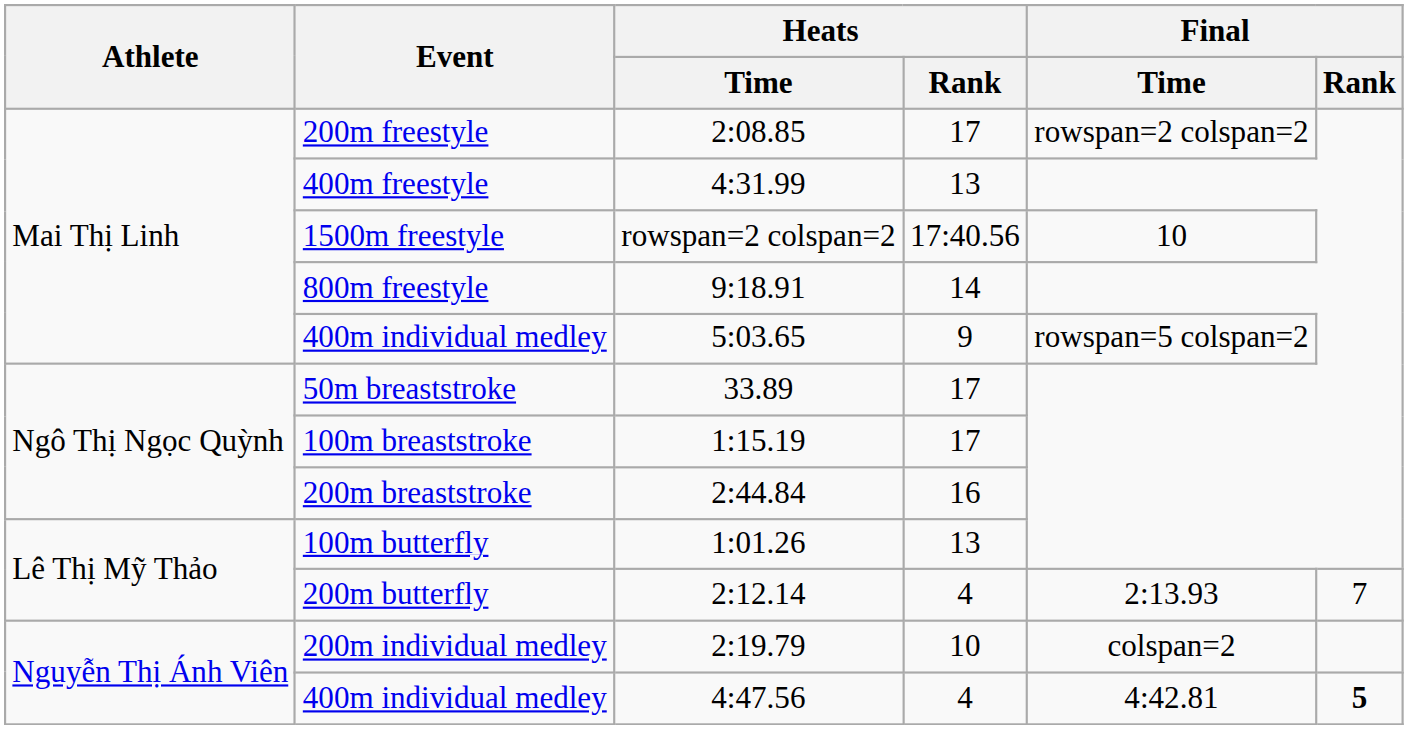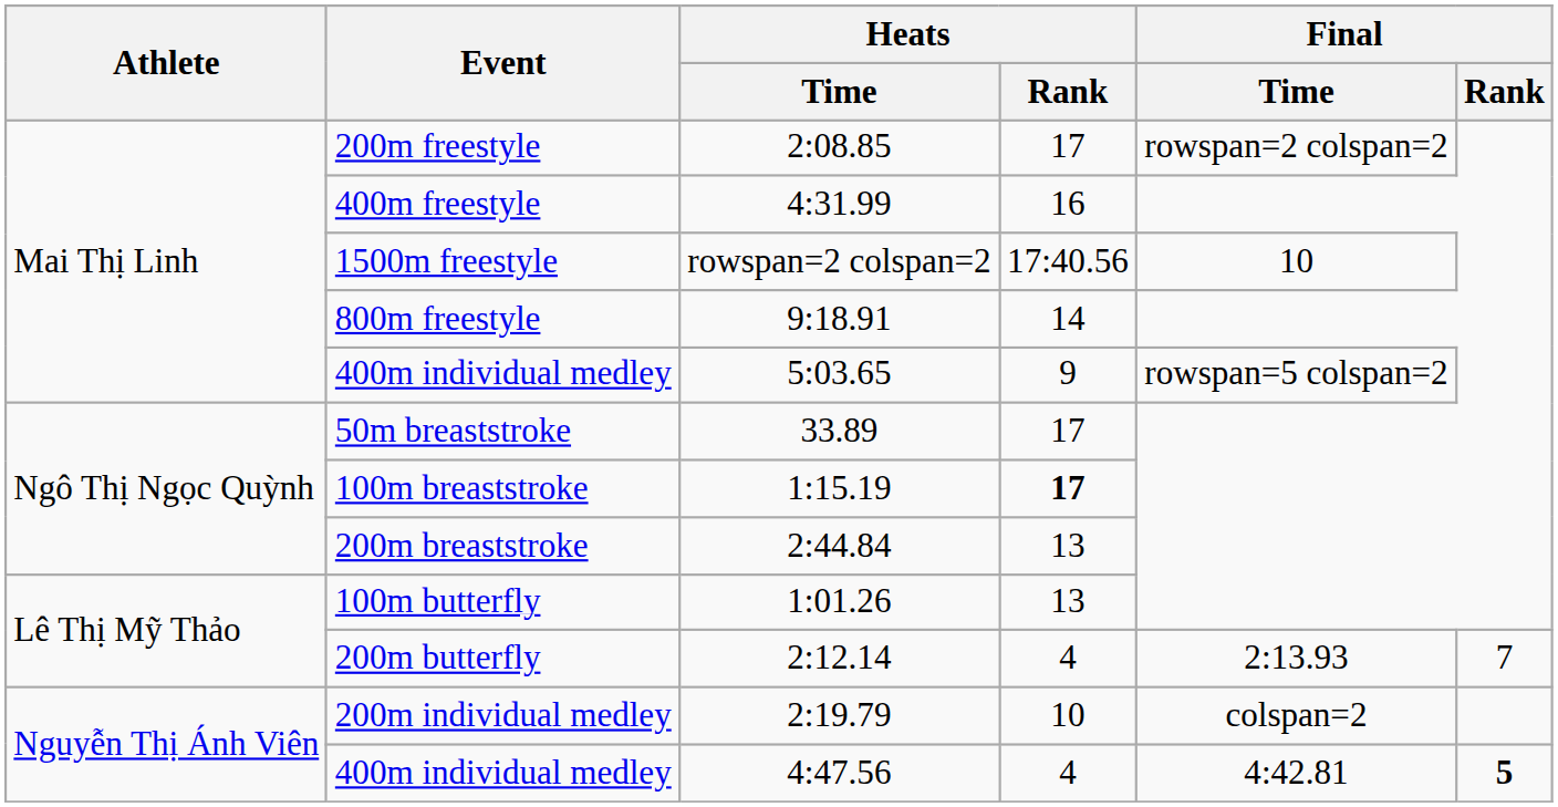400m freestyle | Heats / Rank: 13 -> 16
100m breaststroke | Heats / Rank: normal -> bold
200m breaststroke | Heats / Rank: 16 -> 13
